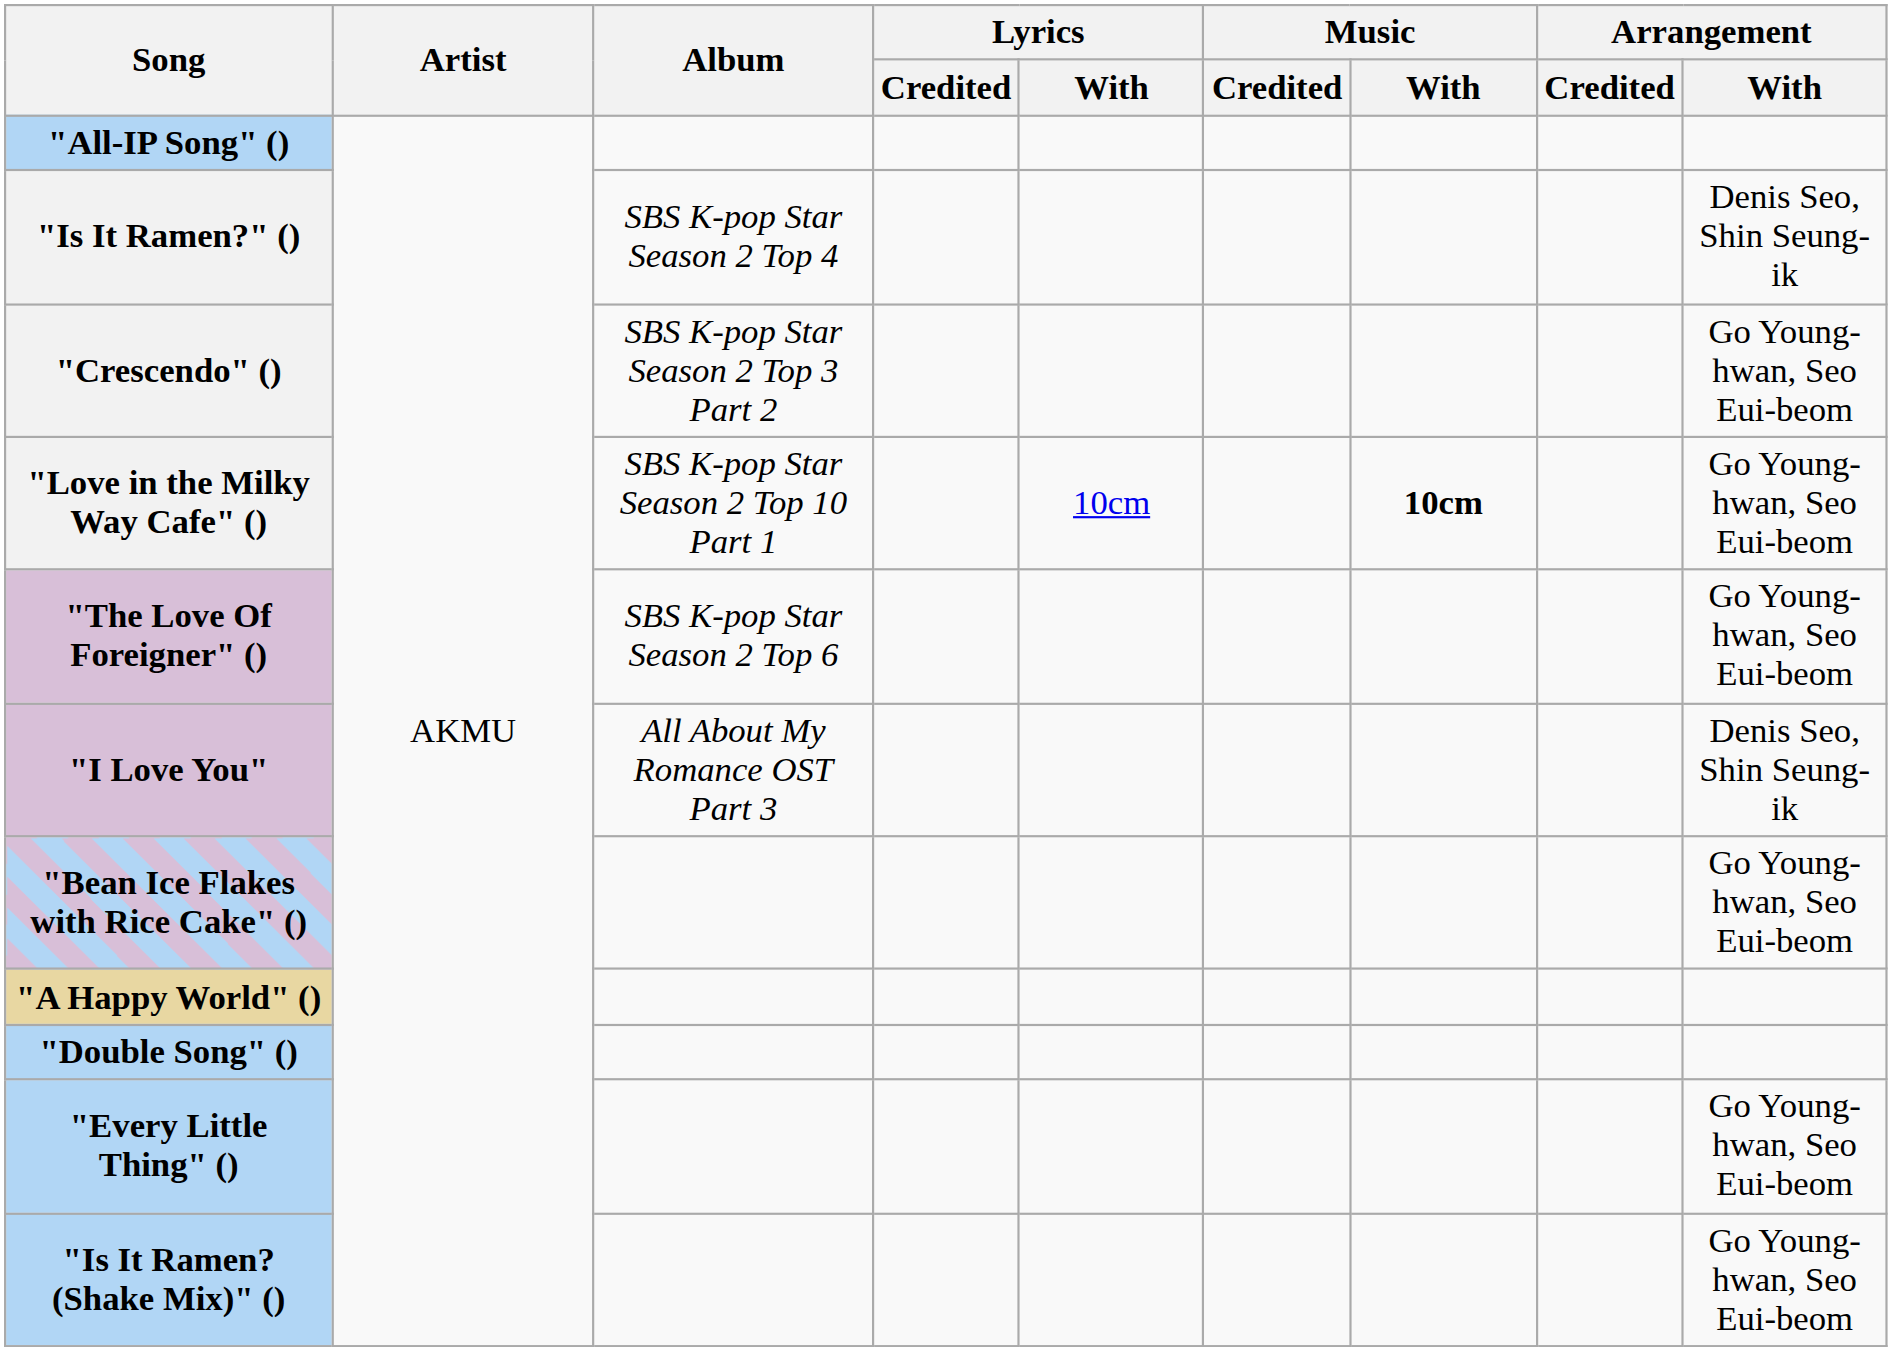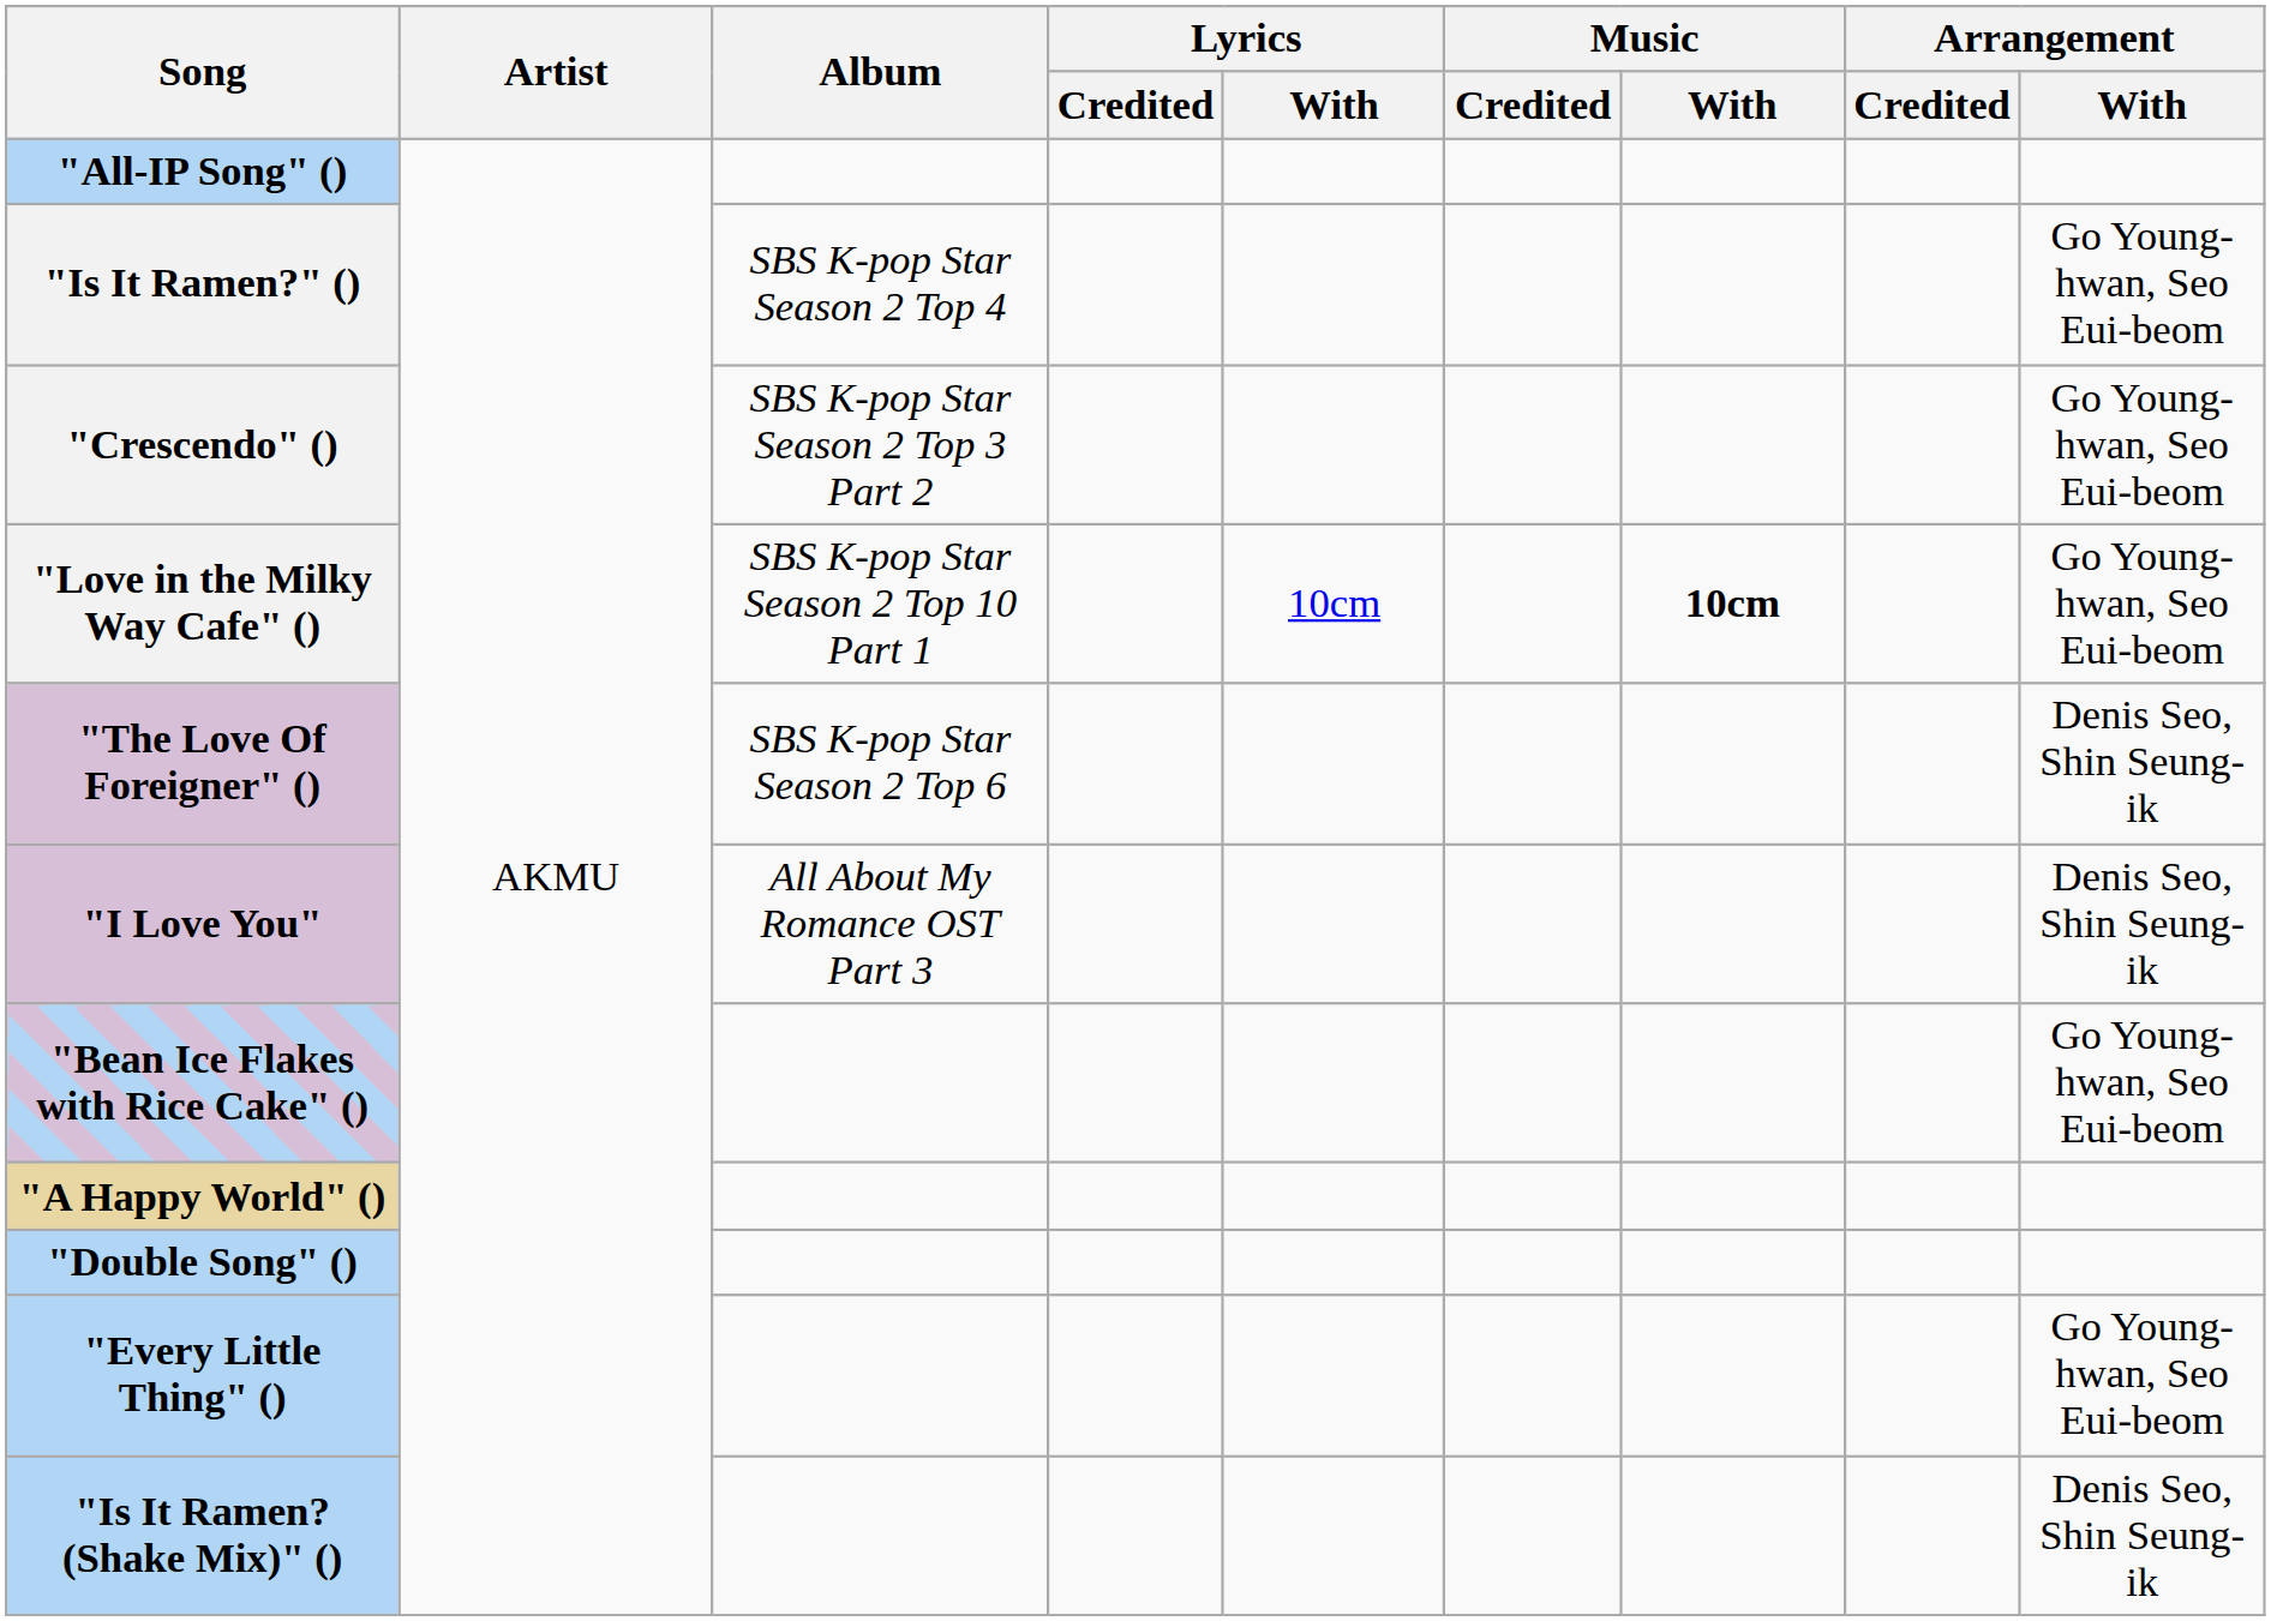"Is It Ramen?" () | Arrangement / With: Denis Seo, Shin Seung-ik -> Go Young-hwan, Seo Eui-beom
"The Love Of Foreigner" () | Arrangement / With: Go Young-hwan, Seo Eui-beom -> Denis Seo, Shin Seung-ik
"Is It Ramen? (Shake Mix)" () | Arrangement / With: Go Young-hwan, Seo Eui-beom -> Denis Seo, Shin Seung-ik
